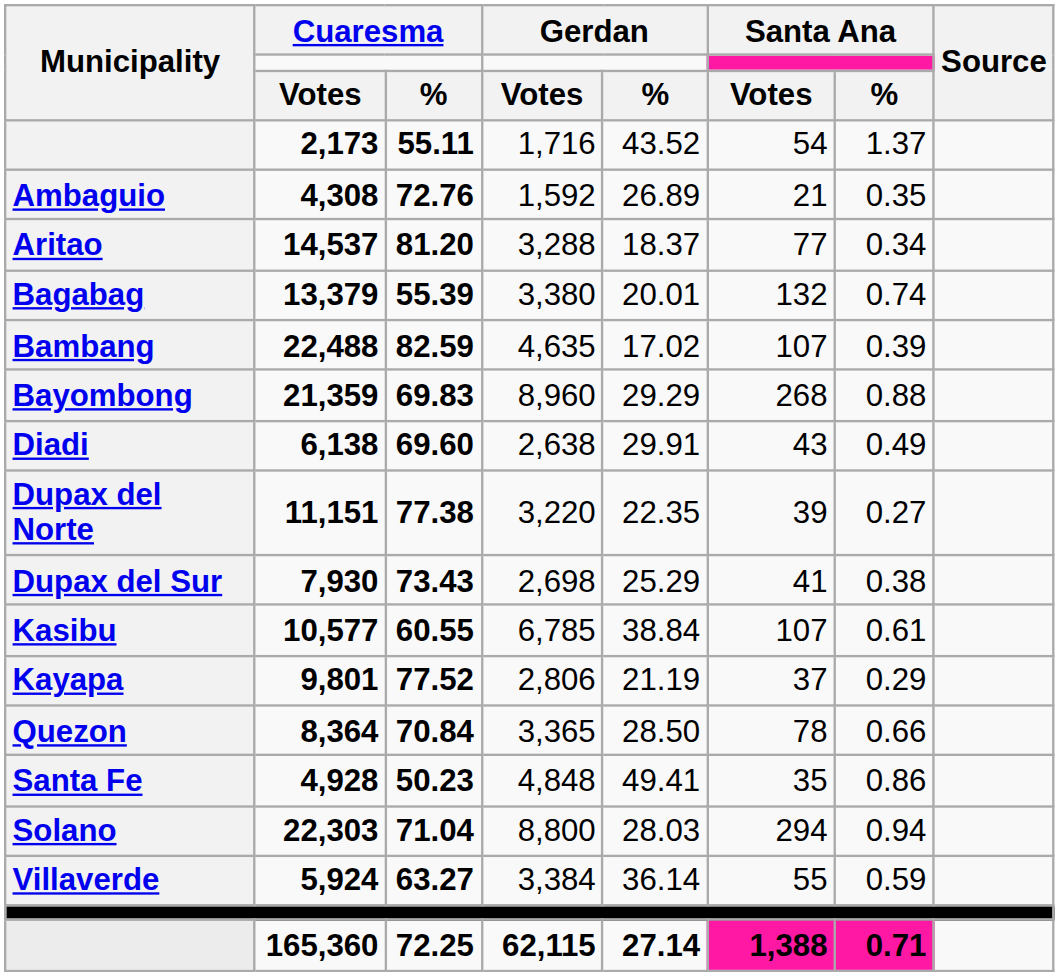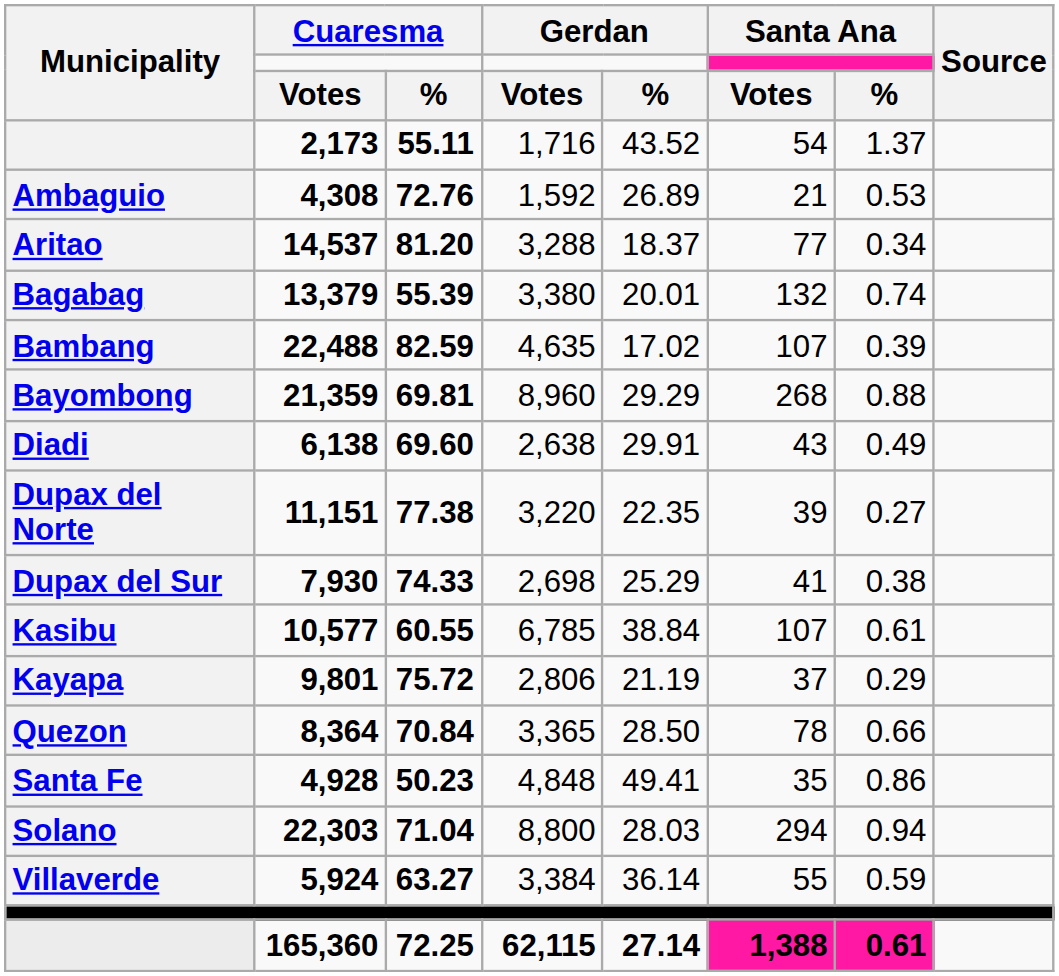4,308 | column 7: 0.35 -> 0.53
21,359 | column 3: 69.83 -> 69.81
7,930 | column 3: 73.43 -> 74.33
9,801 | column 3: 77.52 -> 75.72
165,360 | column 7: 0.71 -> 0.61
